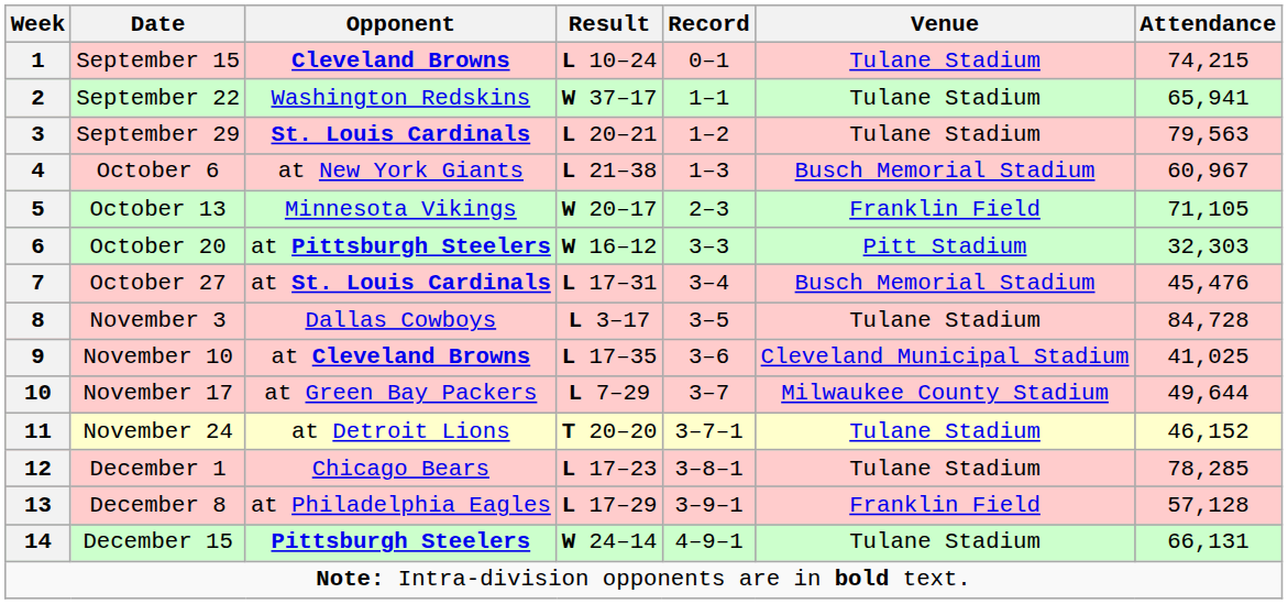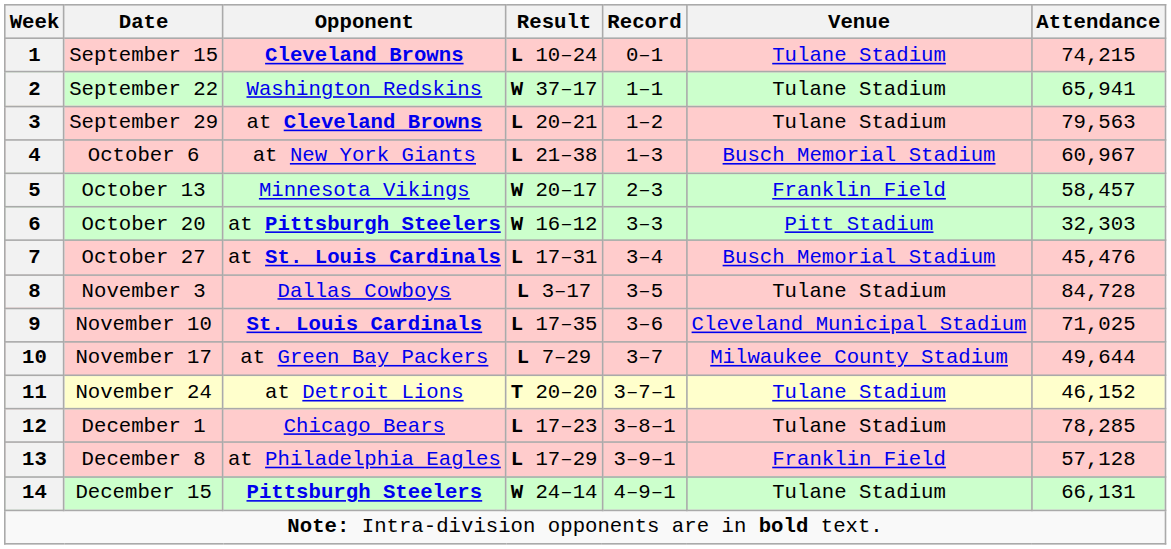3 | Opponent: St. Louis Cardinals -> at Cleveland Browns
5 | Attendance: 71,105 -> 58,457
9 | Opponent: at Cleveland Browns -> St. Louis Cardinals
9 | Attendance: 41,025 -> 71,025
